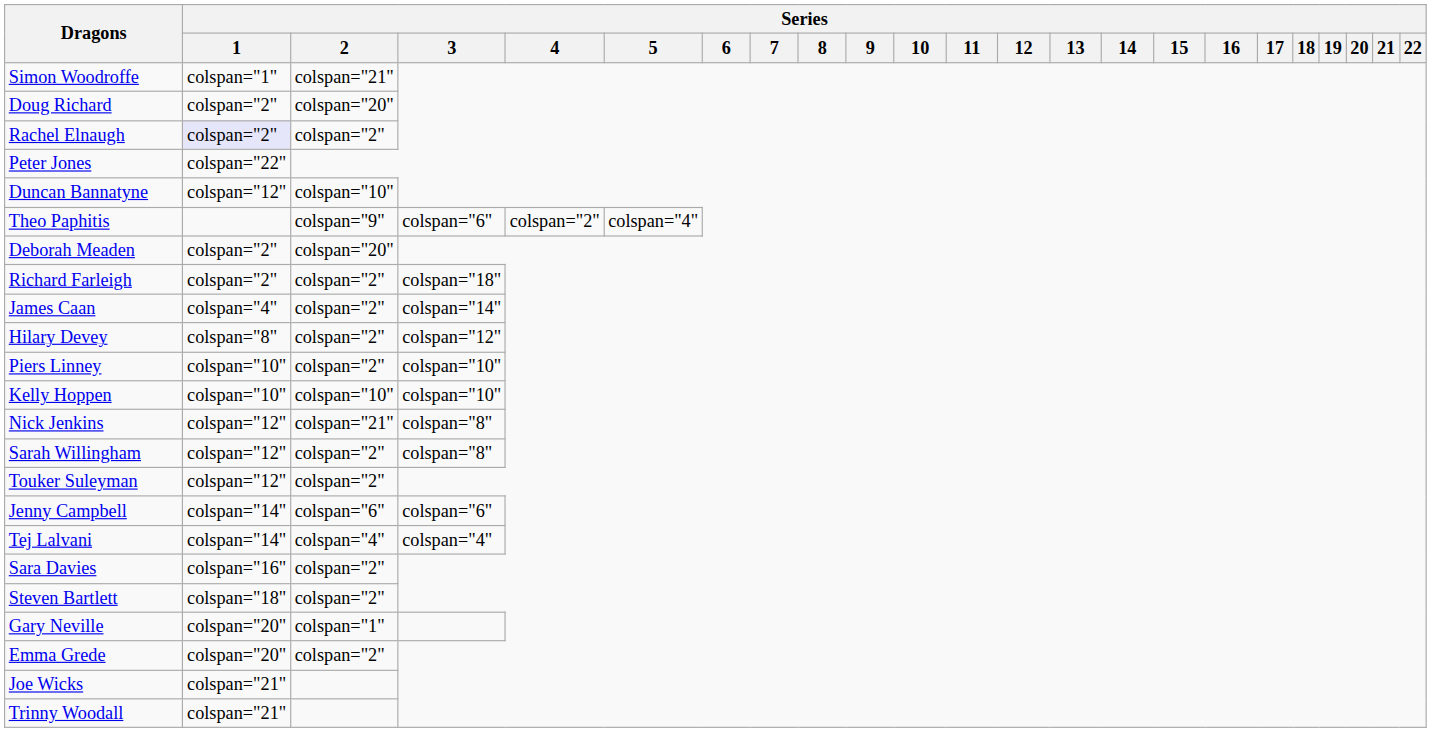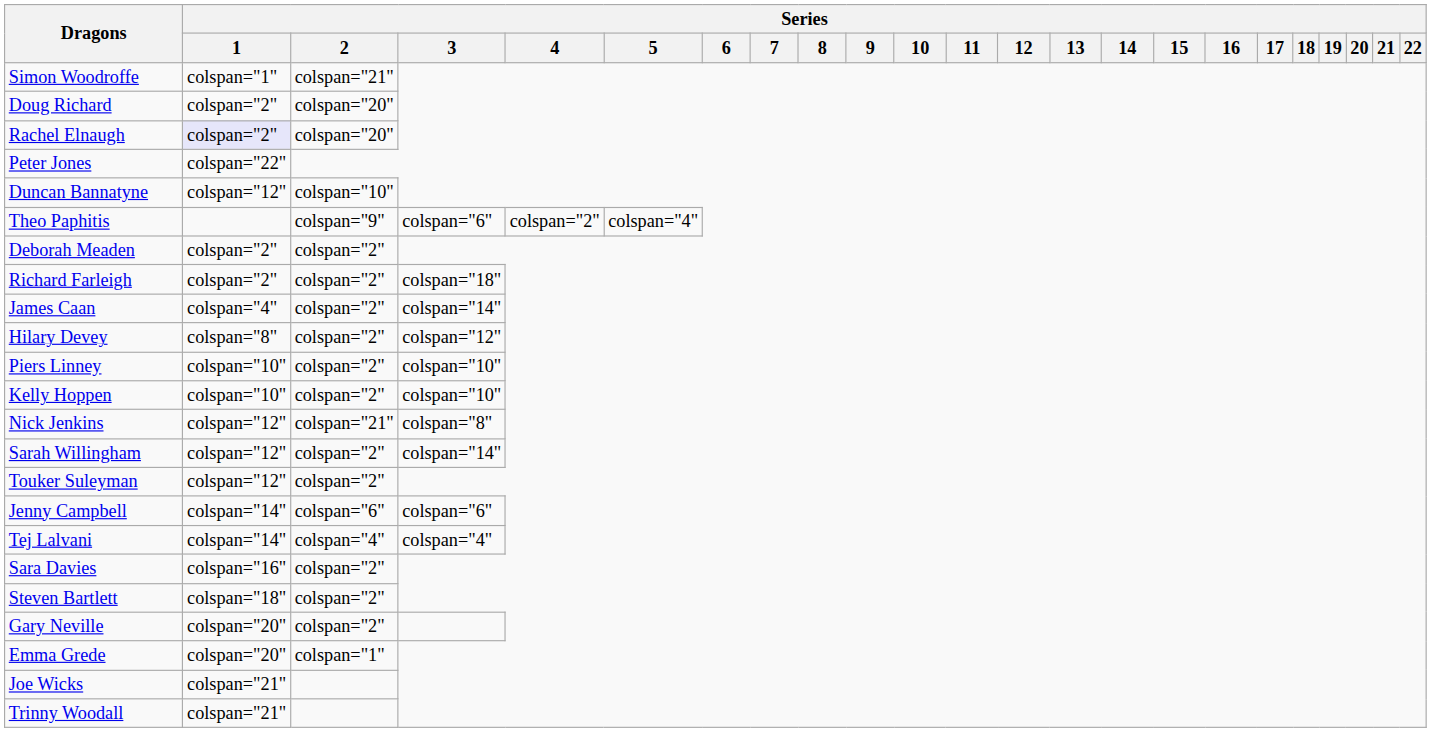Rachel Elnaugh | Series / 2: colspan="2" -> colspan="20"
Deborah Meaden | Series / 2: colspan="20" -> colspan="2"
Kelly Hoppen | Series / 2: colspan="10" -> colspan="2"
Sarah Willingham | Series / 3: colspan="8" -> colspan="14"
Gary Neville | Series / 2: colspan="1" -> colspan="2"
Emma Grede | Series / 2: colspan="2" -> colspan="1"
